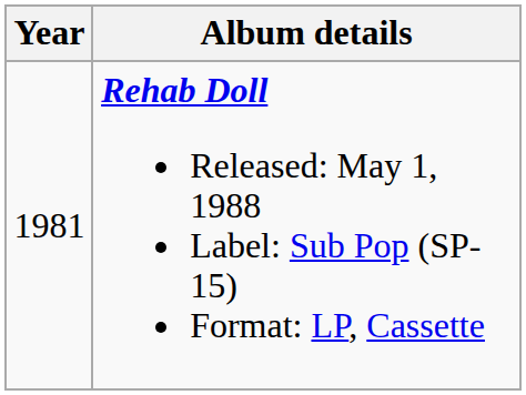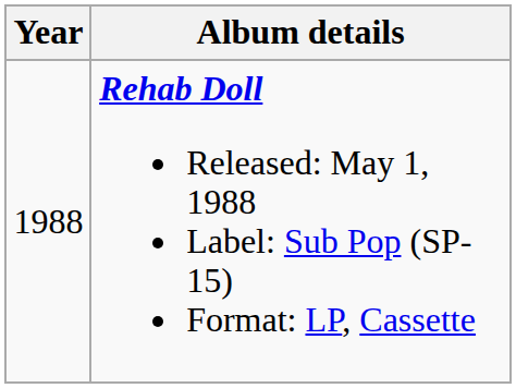row 2 | Year: 1981 -> 1988
